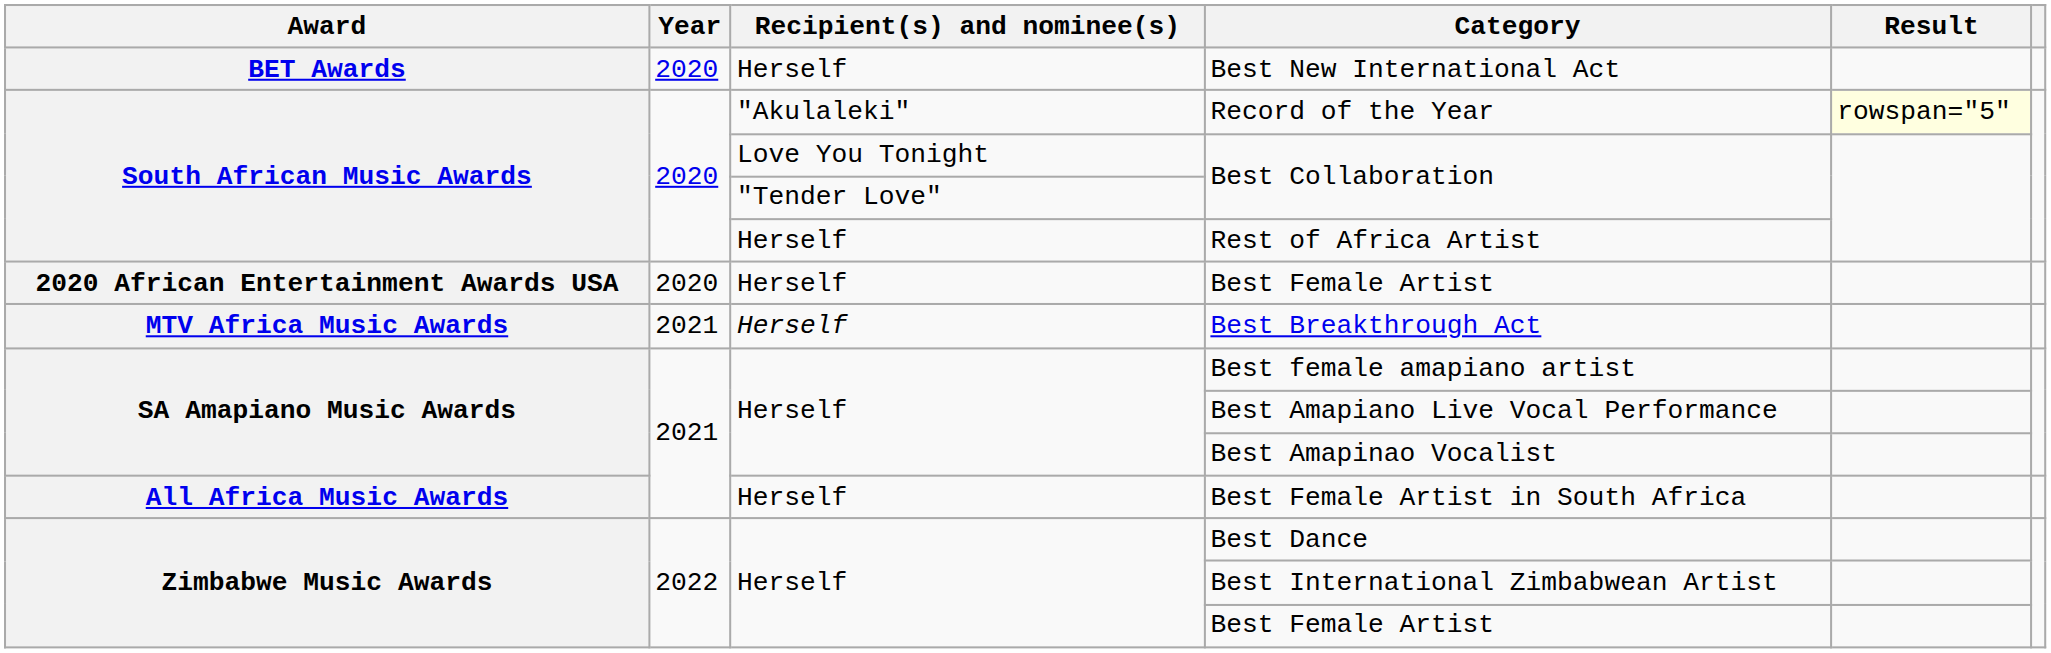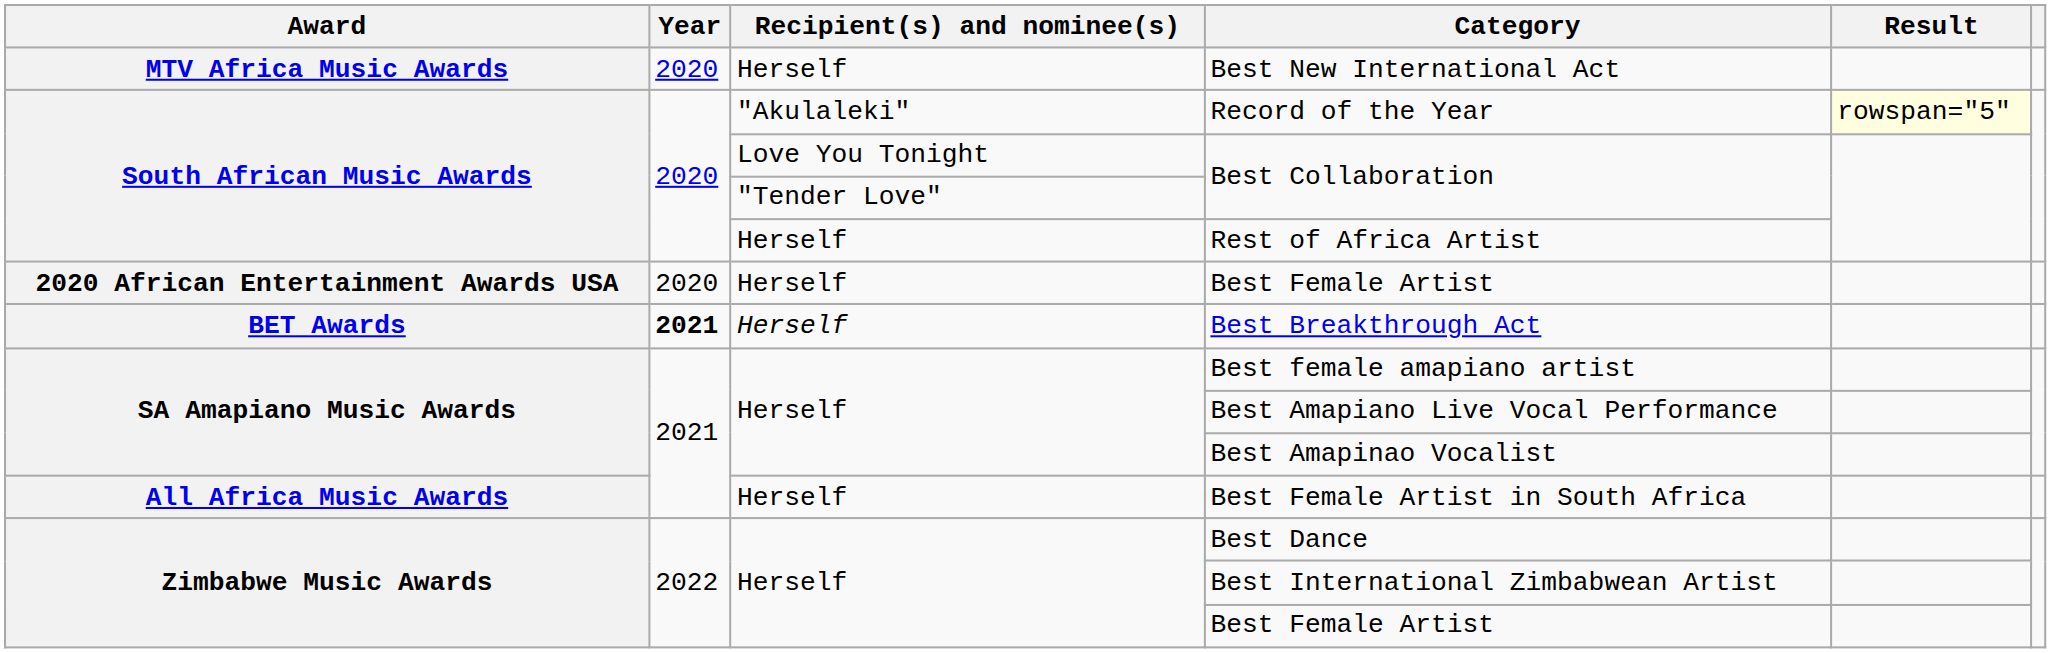Best New International Act | Award: BET Awards -> MTV Africa Music Awards
Best Breakthrough Act | Award: MTV Africa Music Awards -> BET Awards
Best Breakthrough Act | Year: normal -> bold
